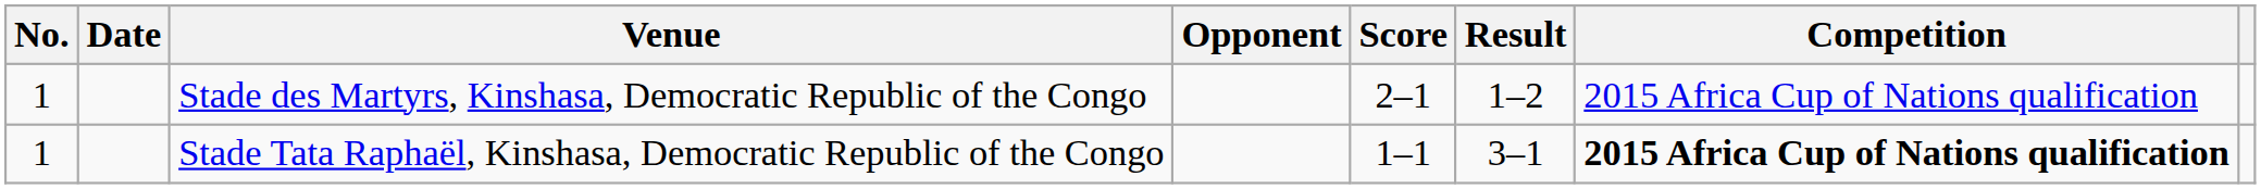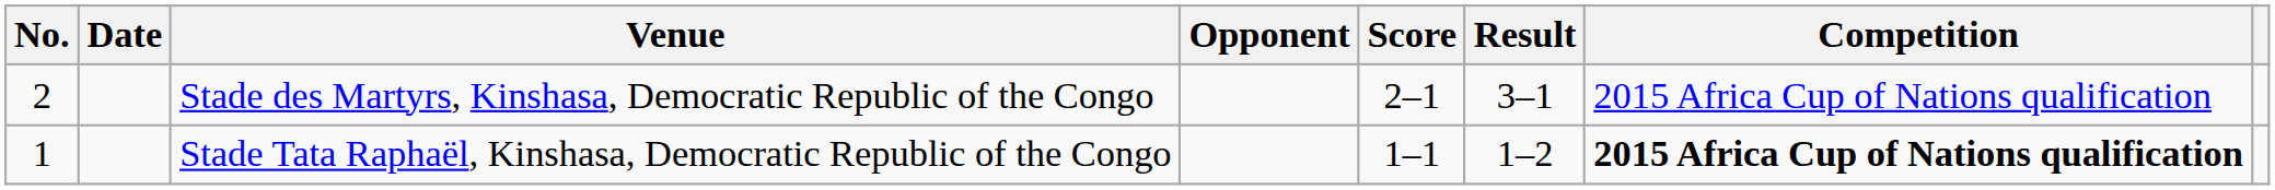row 2 | No.: 1 -> 2
row 2 | Result: 1–2 -> 3–1
row 3 | Result: 3–1 -> 1–2
